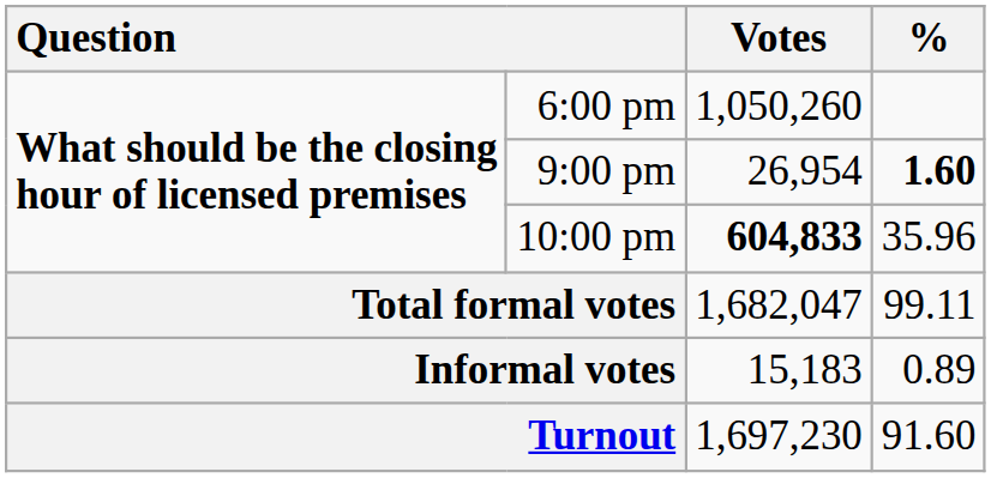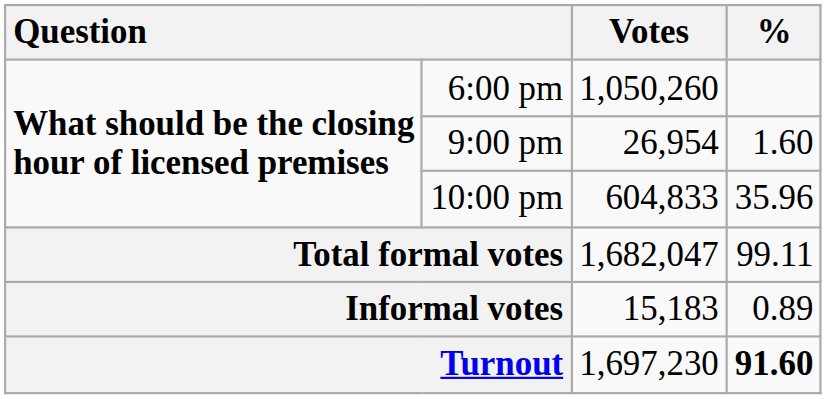9:00 pm | %: bold -> normal
10:00 pm | Votes: bold -> normal
Turnout | %: normal -> bold
